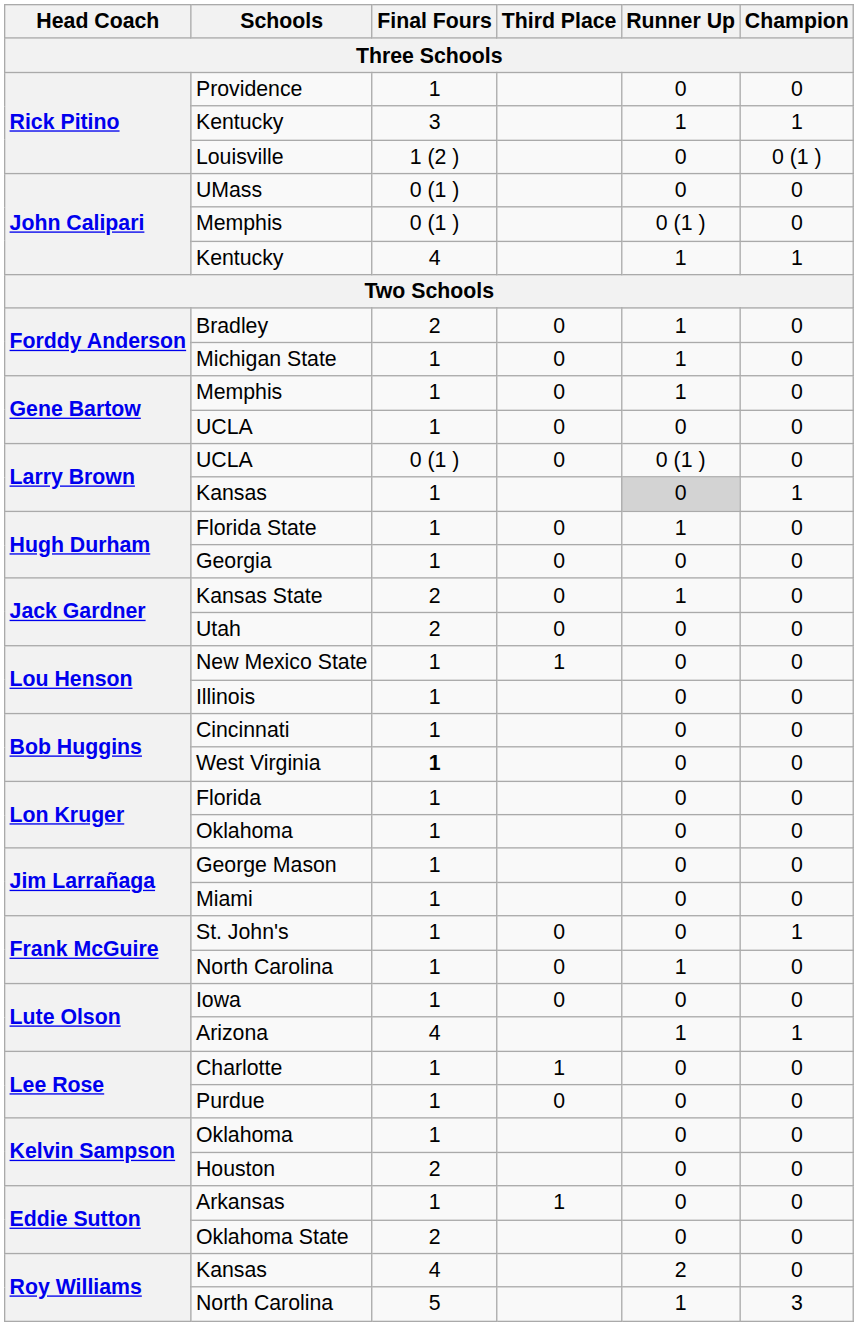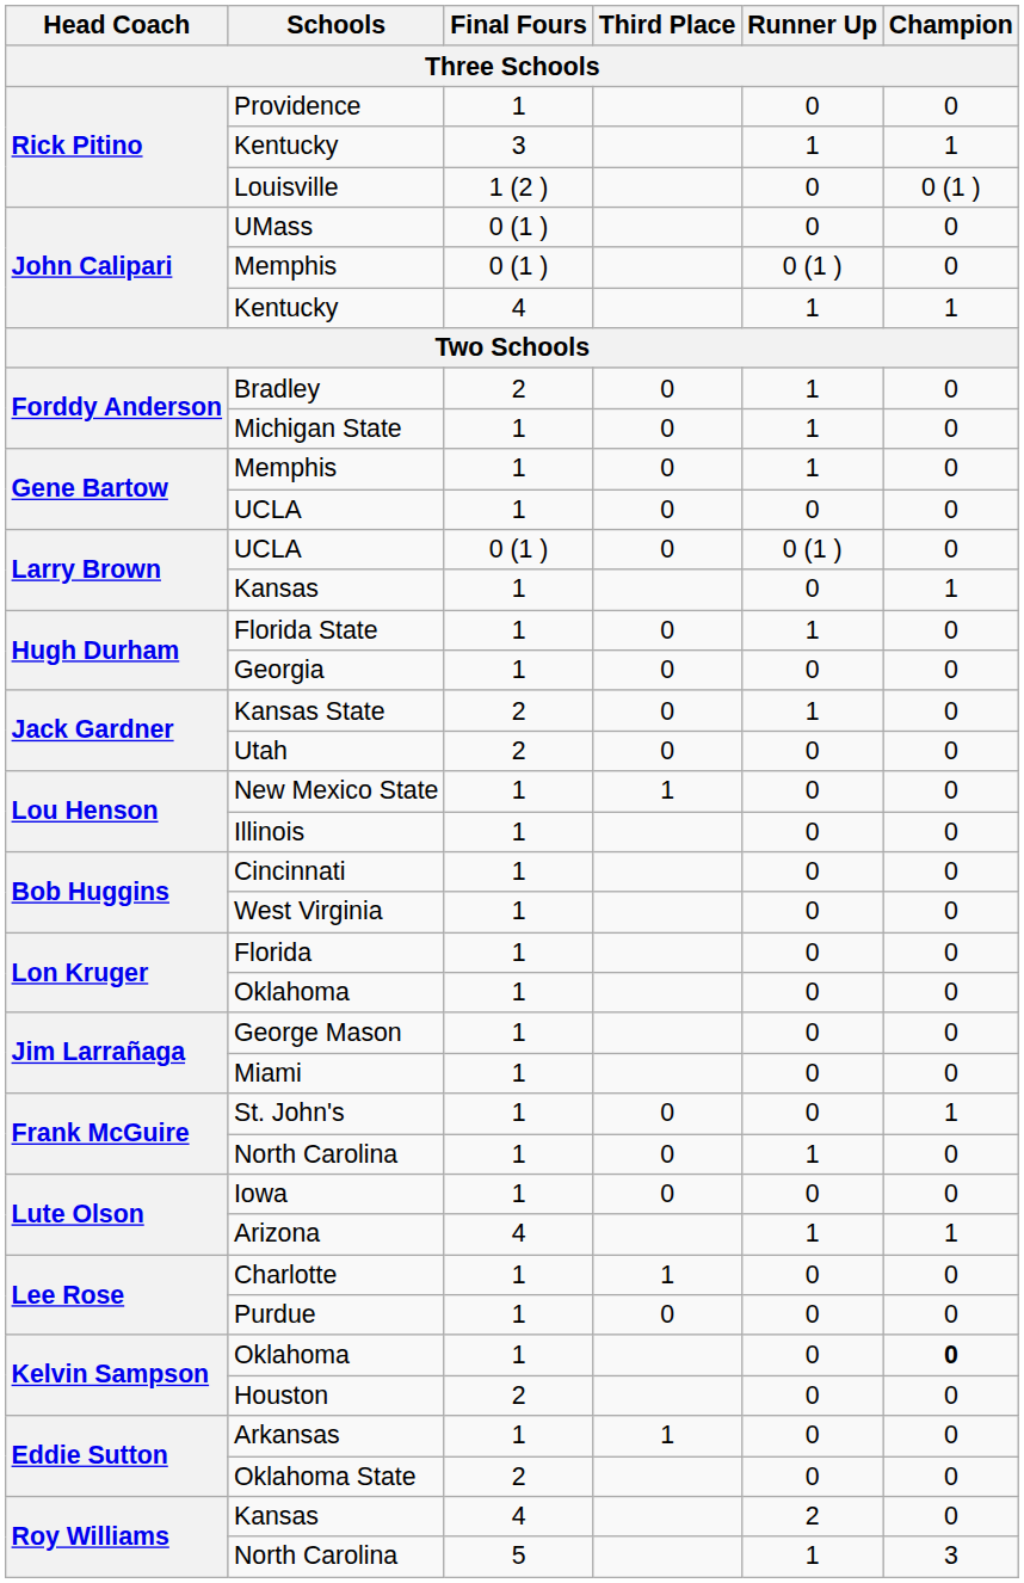Larry Brown / Kansas | Runner Up: lightgrey background -> no background
West Virginia | Final Fours: bold -> normal
Kelvin Sampson / Oklahoma | Champion: normal -> bold
